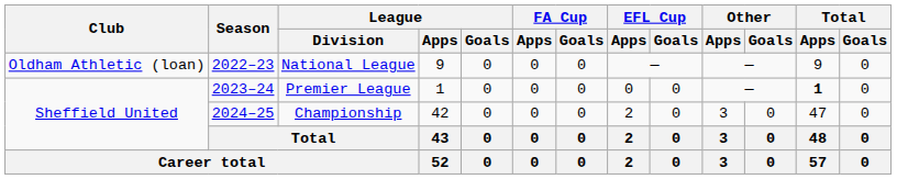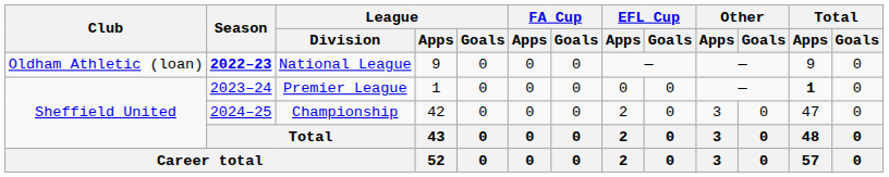National League | Season: normal -> bold
